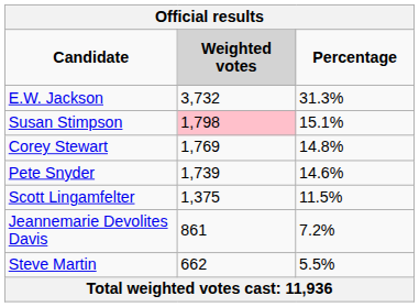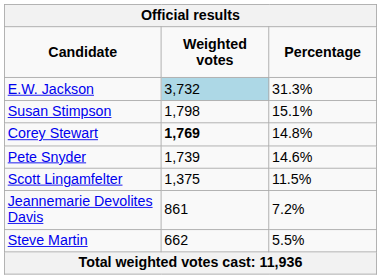Candidate | column 2: lightgrey background -> no background
E.W. Jackson | column 2: no background -> lightblue background
Susan Stimpson | column 2: pink background -> no background
Corey Stewart | column 2: normal -> bold
